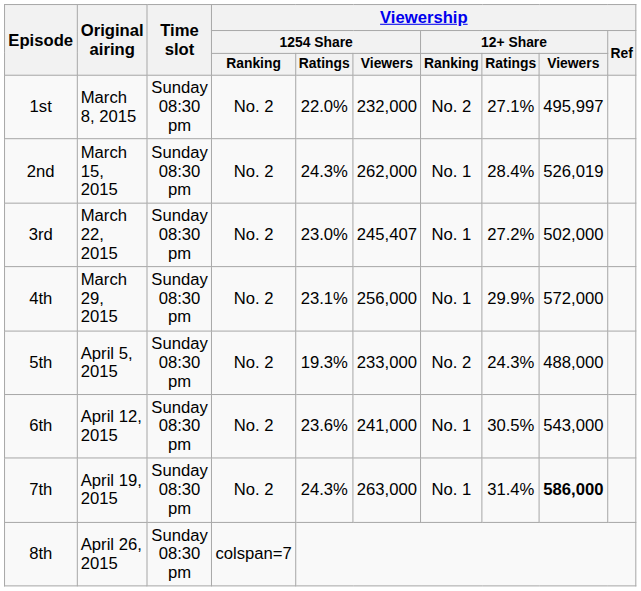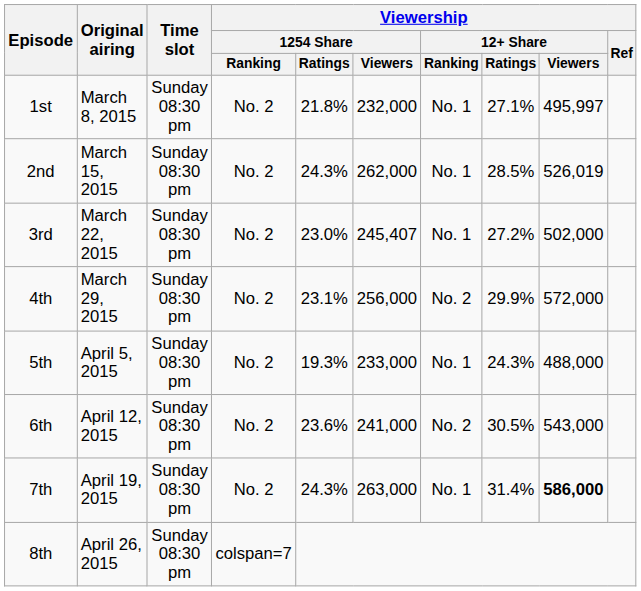1st | Viewership / 1254 Share / Ratings: 22.0% -> 21.8%
1st | Viewership / 12+ Share / Ranking: No. 2 -> No. 1
2nd | Viewership / 12+ Share / Ratings: 28.4% -> 28.5%
4th | Viewership / 12+ Share / Ranking: No. 1 -> No. 2
5th | Viewership / 12+ Share / Ranking: No. 2 -> No. 1
6th | Viewership / 12+ Share / Ranking: No. 1 -> No. 2
